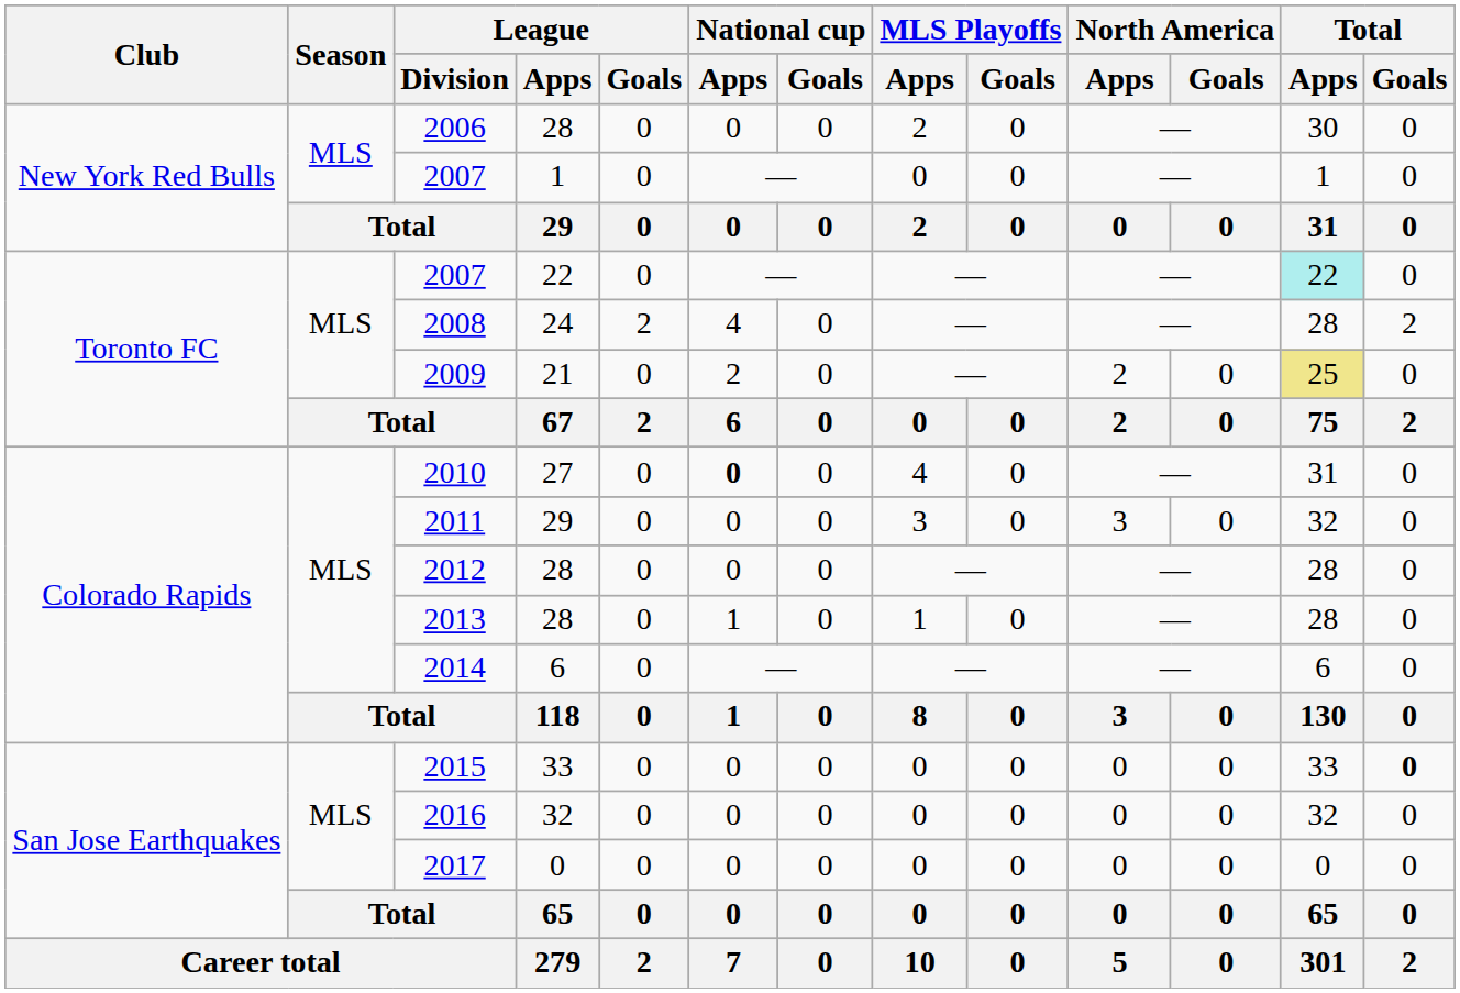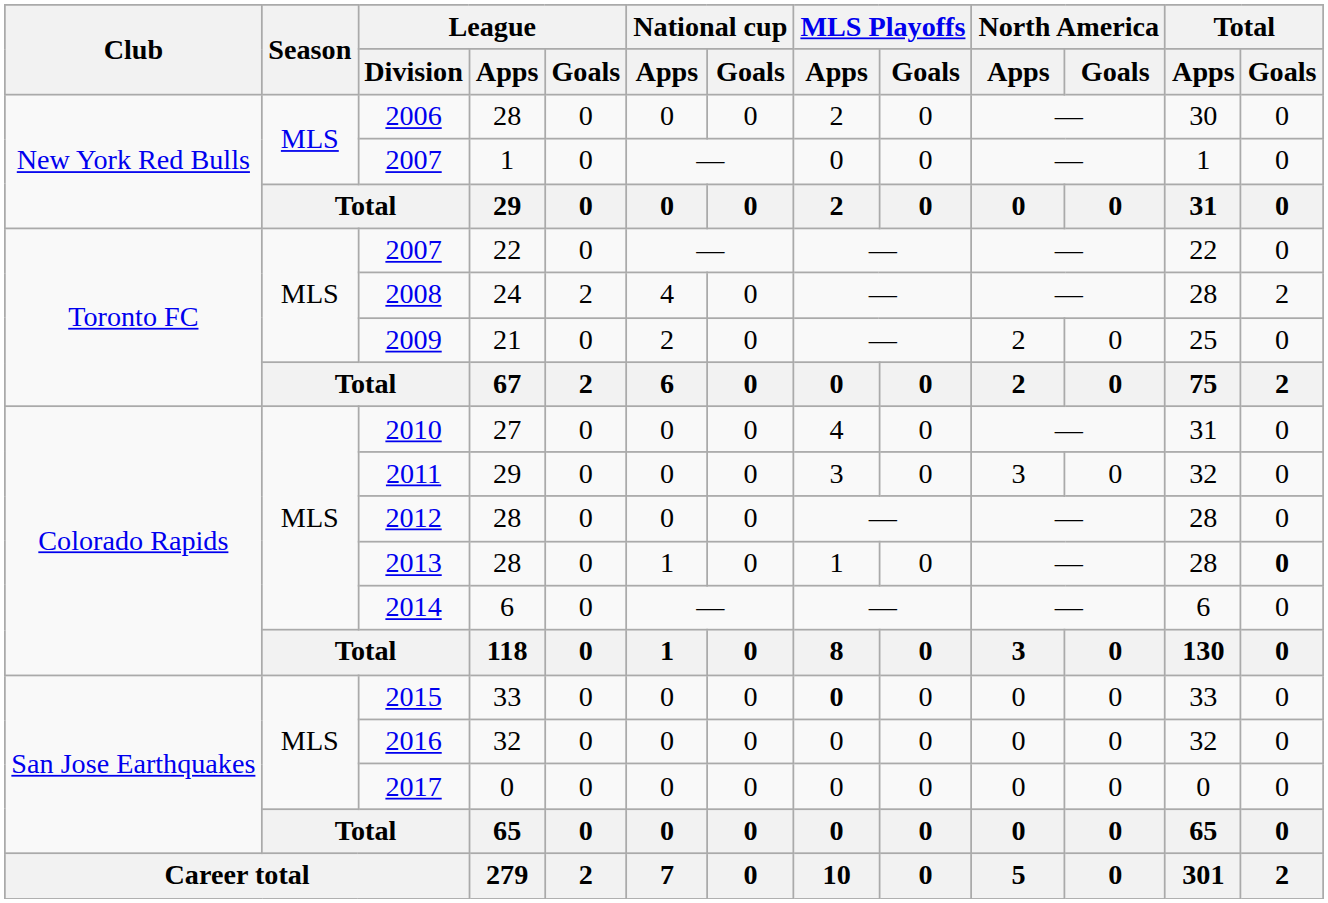2007 / 22 | Total / Apps: paleturquoise background -> no background
2009 | Total / Apps: khaki background -> no background
2010 | National cup / Apps: bold -> normal
2013 | Total / Goals: normal -> bold
2015 | MLS Playoffs / Apps: normal -> bold
2015 | Total / Goals: bold -> normal
